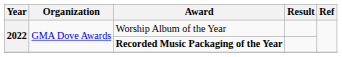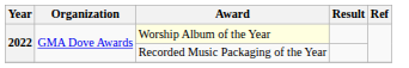Worship Album of the Year | Award: no background -> lightyellow background
Recorded Music Packaging of the Year | Award: bold -> normal
